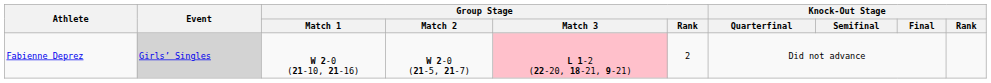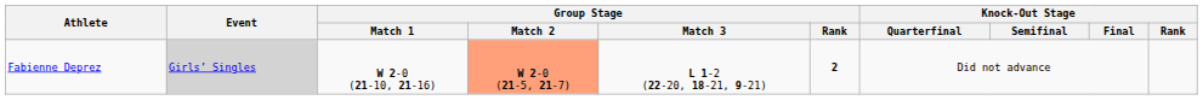Fabienne Deprez | Group Stage / Match 2: no background -> lightsalmon background
Fabienne Deprez | Group Stage / Match 3: pink background -> no background
Fabienne Deprez | Group Stage / Rank: normal -> bold
